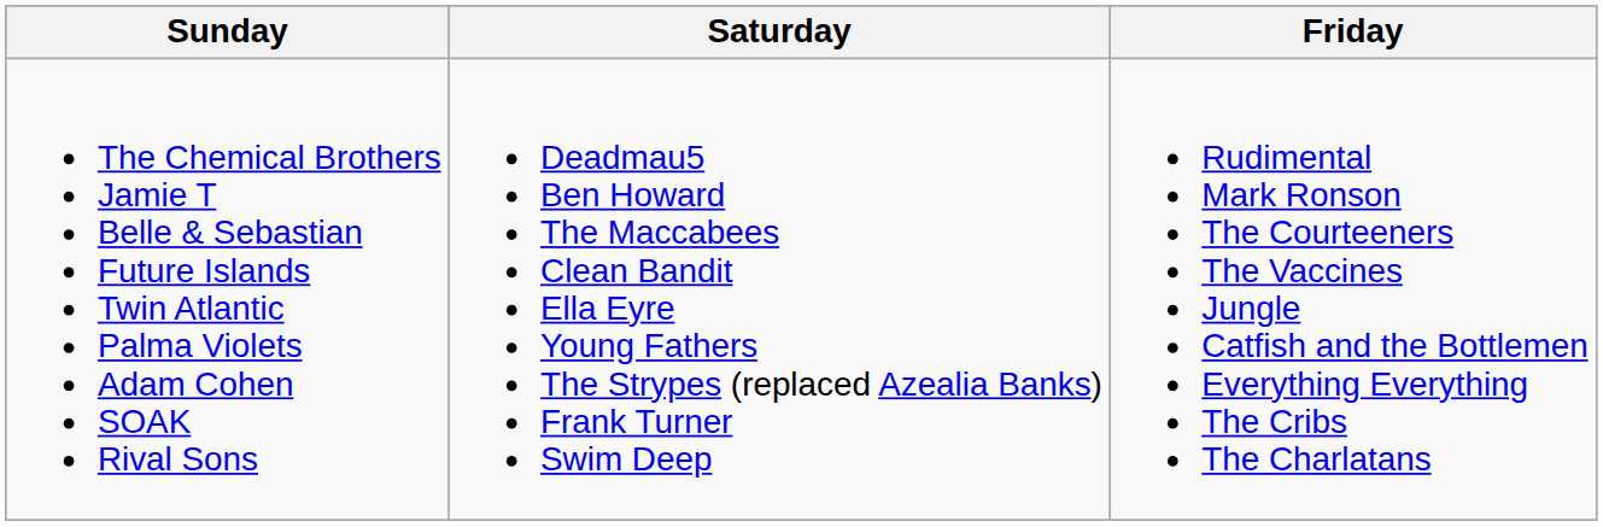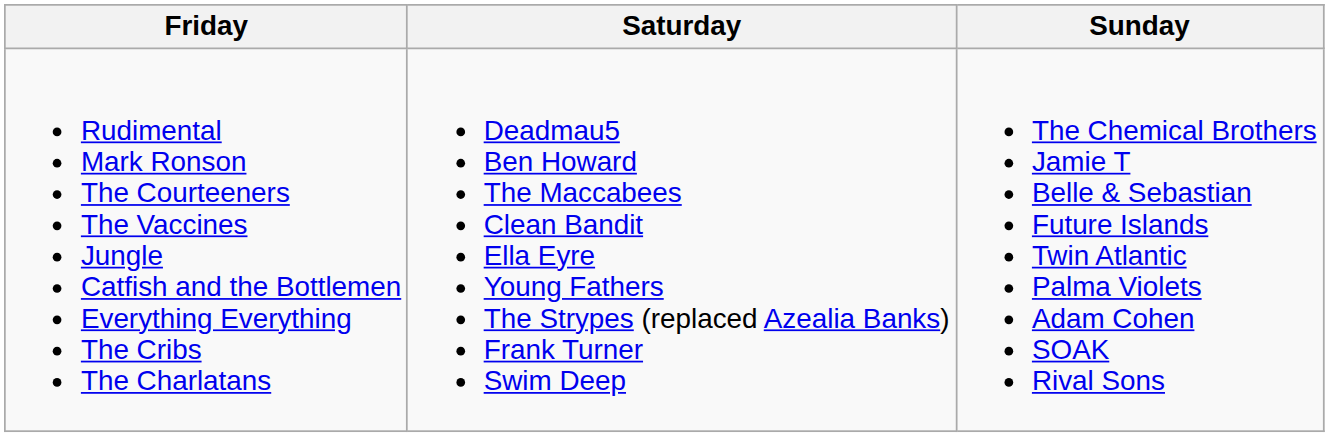columns swapped: Friday <-> Sunday
